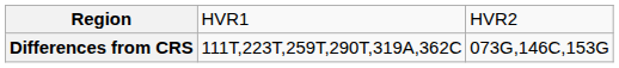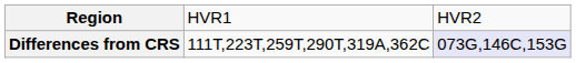Differences from CRS | column 3: no background -> lavender background
